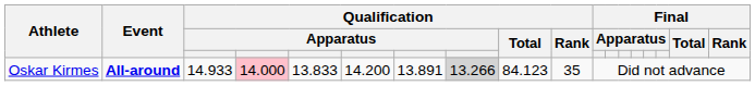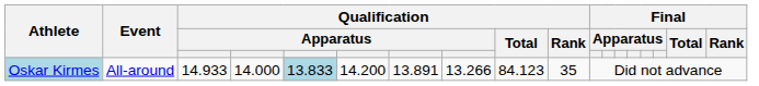row 4 | Athlete: no background -> lightblue background
row 4 | Event: bold -> normal
row 4 | column 4: pink background -> no background
row 4 | column 5: no background -> lightblue background
row 4 | column 8: lightgrey background -> no background
